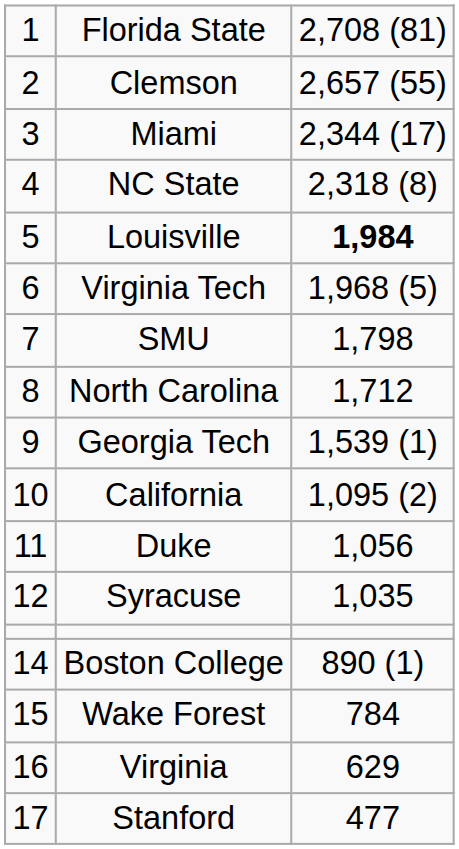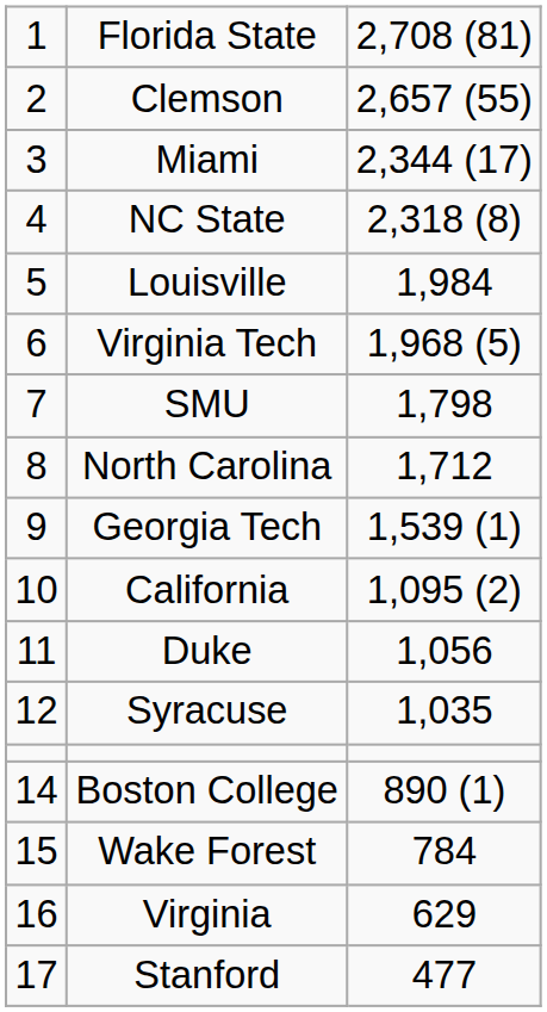Louisville | column 3: bold -> normal
